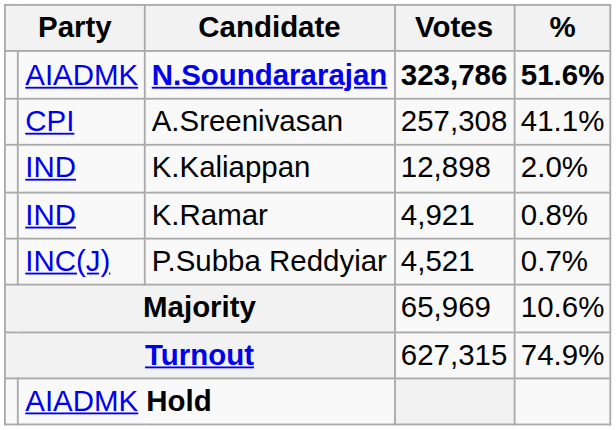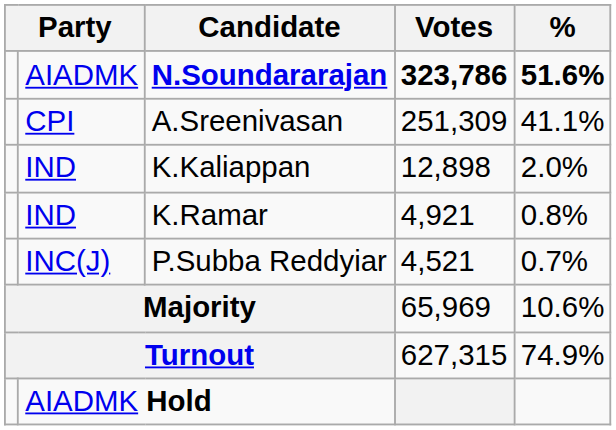A.Sreenivasan | Votes: 257,308 -> 251,309
